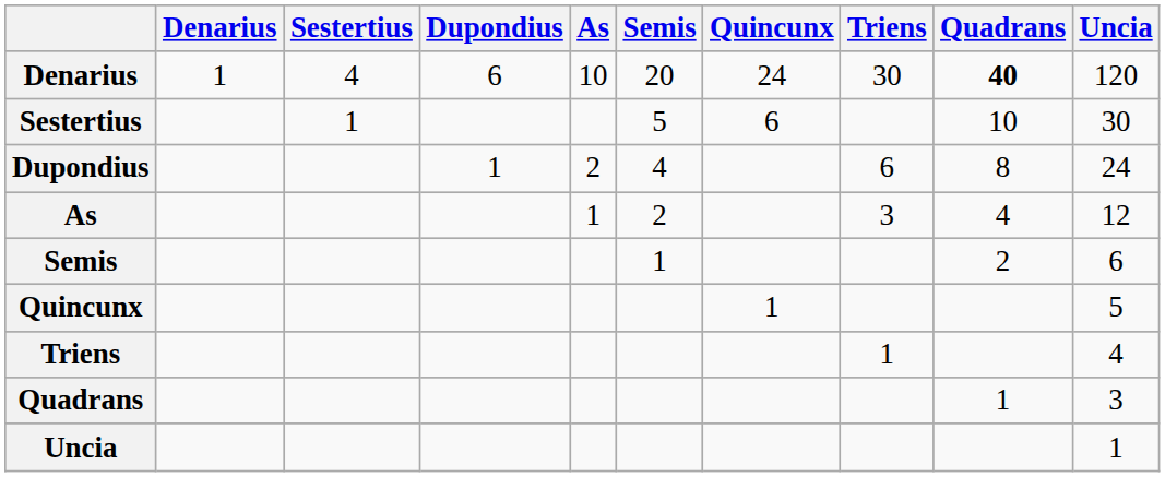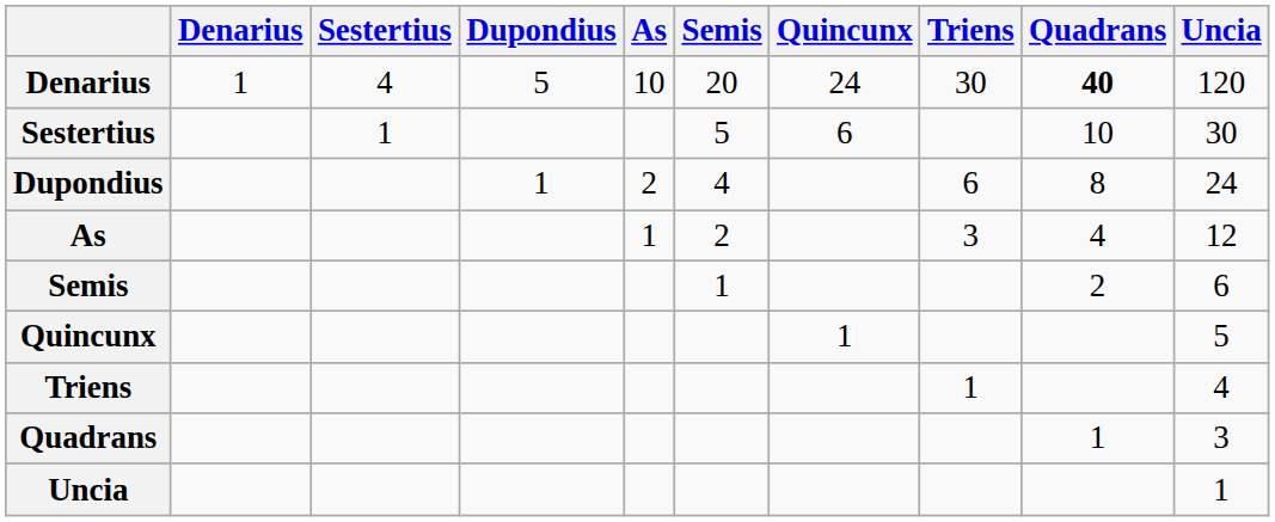row 2 | Dupondius: 6 -> 5
